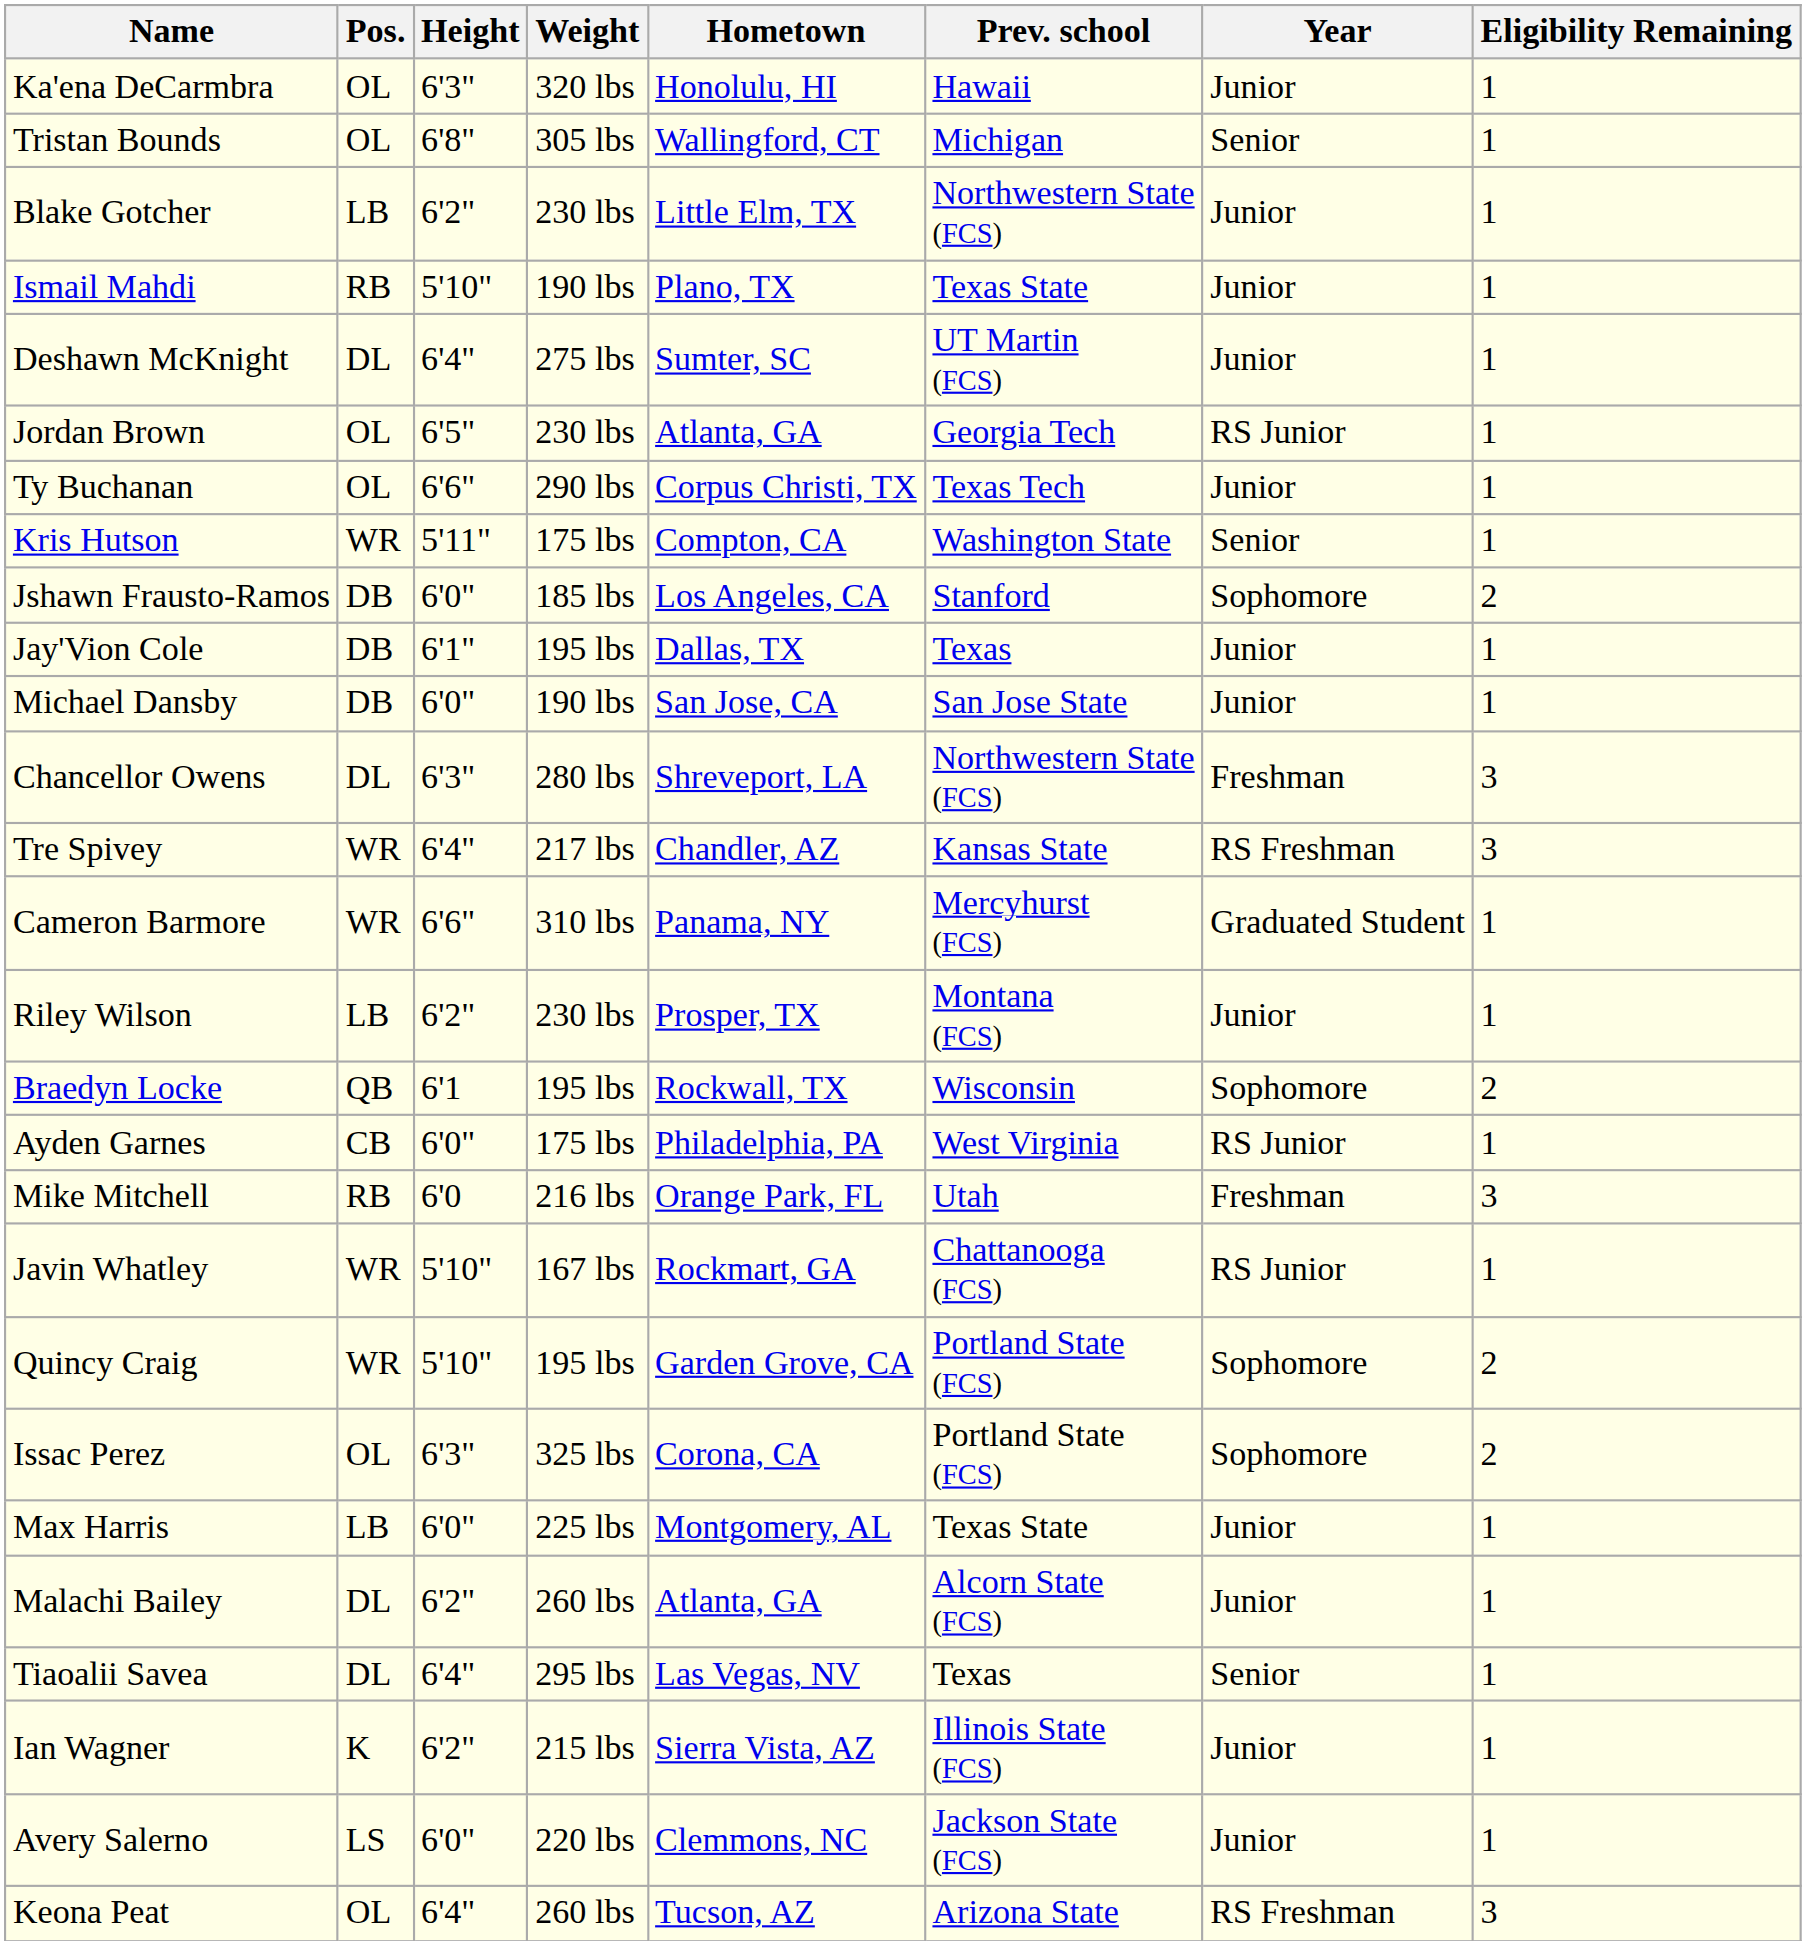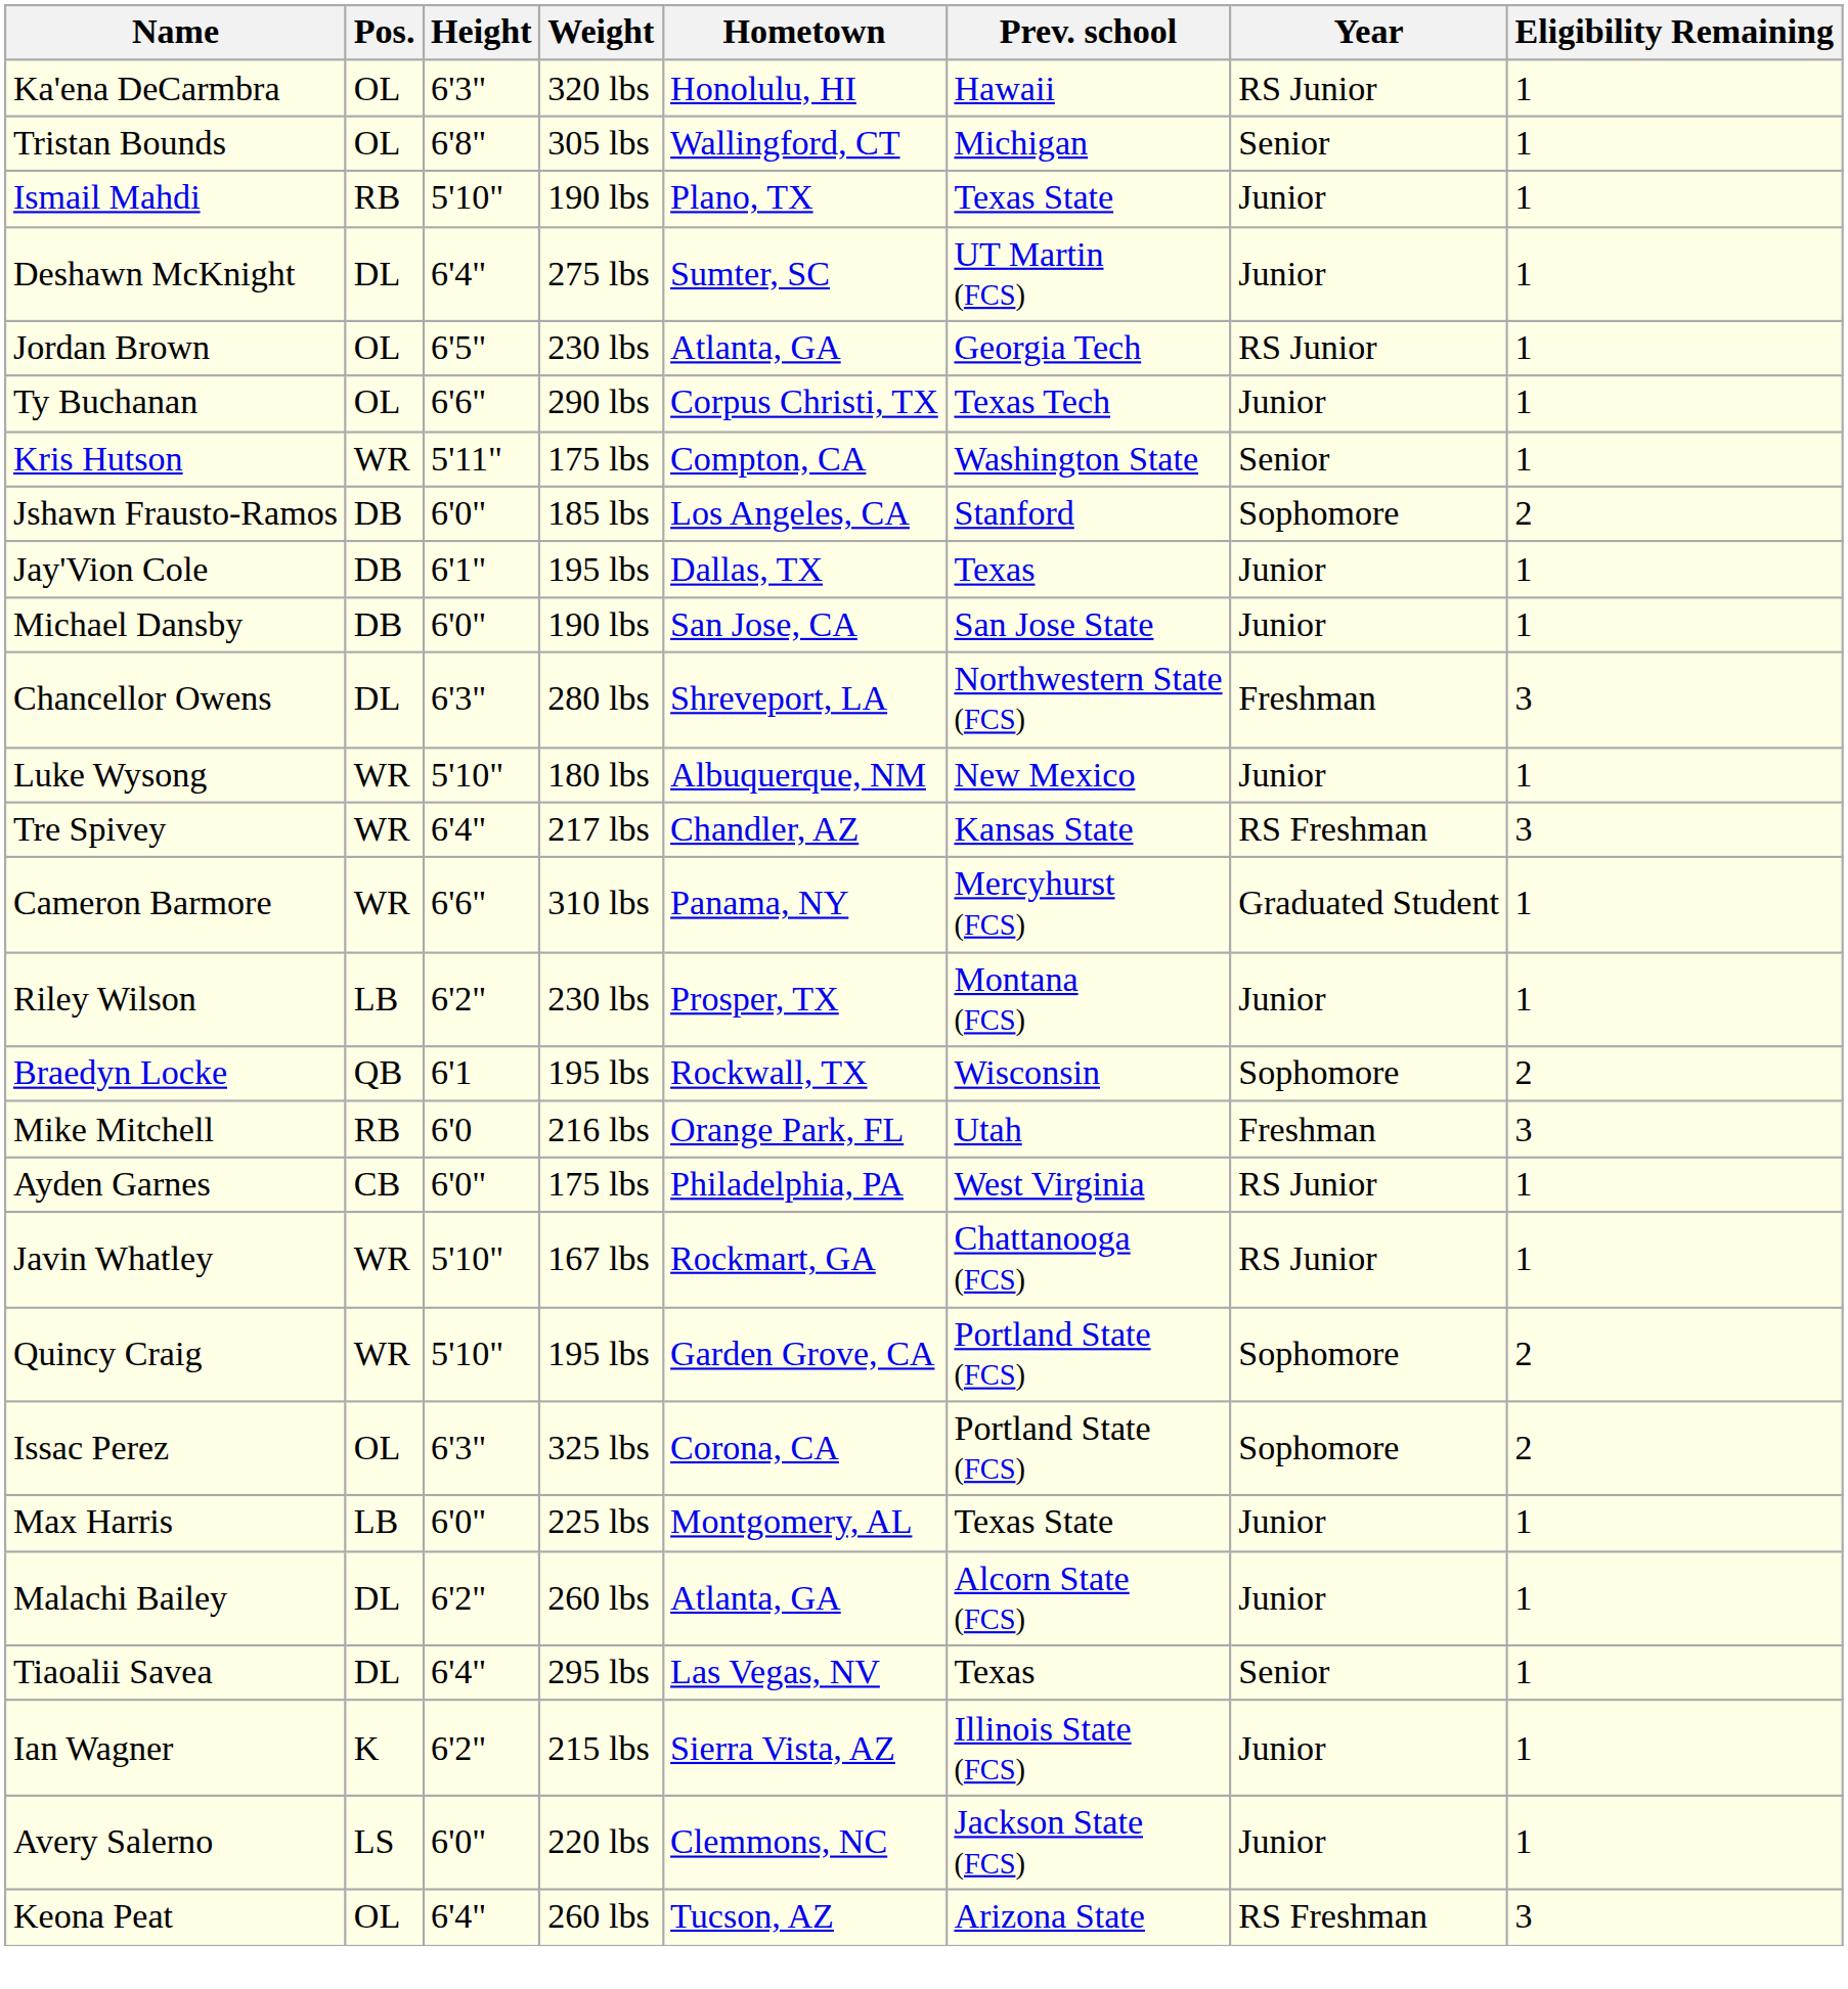Ka'ena DeCarmbra | Year: Junior -> RS Junior
- row: Blake Gotcher | LB | 6'2" | 230 lbs | Little Elm, TX | Northwestern State (FCS) | Junior | 1
+ row: Luke Wysong | WR | 5'10" | 180 lbs | Albuquerque, NM | New Mexico | Junior | 1
rows swapped: Mike Mitchell <-> Ayden Garnes
